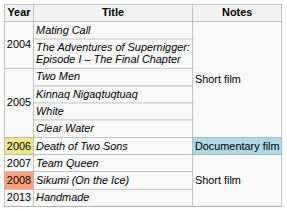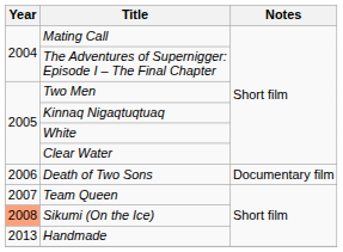Death of Two Sons | Year: khaki background -> no background
Death of Two Sons | Notes: lightblue background -> no background
